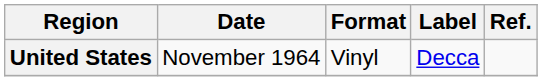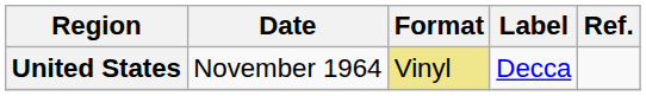United States | Format: no background -> khaki background
